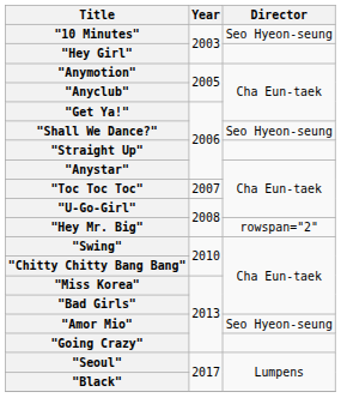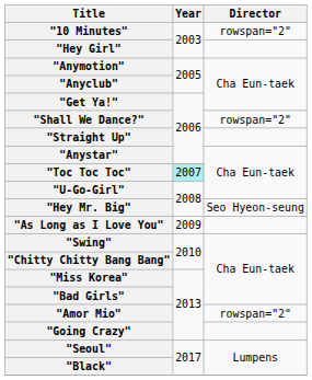"10 Minutes" | Director: Seo Hyeon-seung -> rowspan="2"
"Shall We Dance?" | Director: Seo Hyeon-seung -> rowspan="2"
"Toc Toc Toc" | Year: no background -> paleturquoise background
"Hey Mr. Big" | Director: rowspan="2" -> Seo Hyeon-seung
+ row: "As Long as I Love You" | 2009
"Amor Mio" | Director: Seo Hyeon-seung -> rowspan="2"
